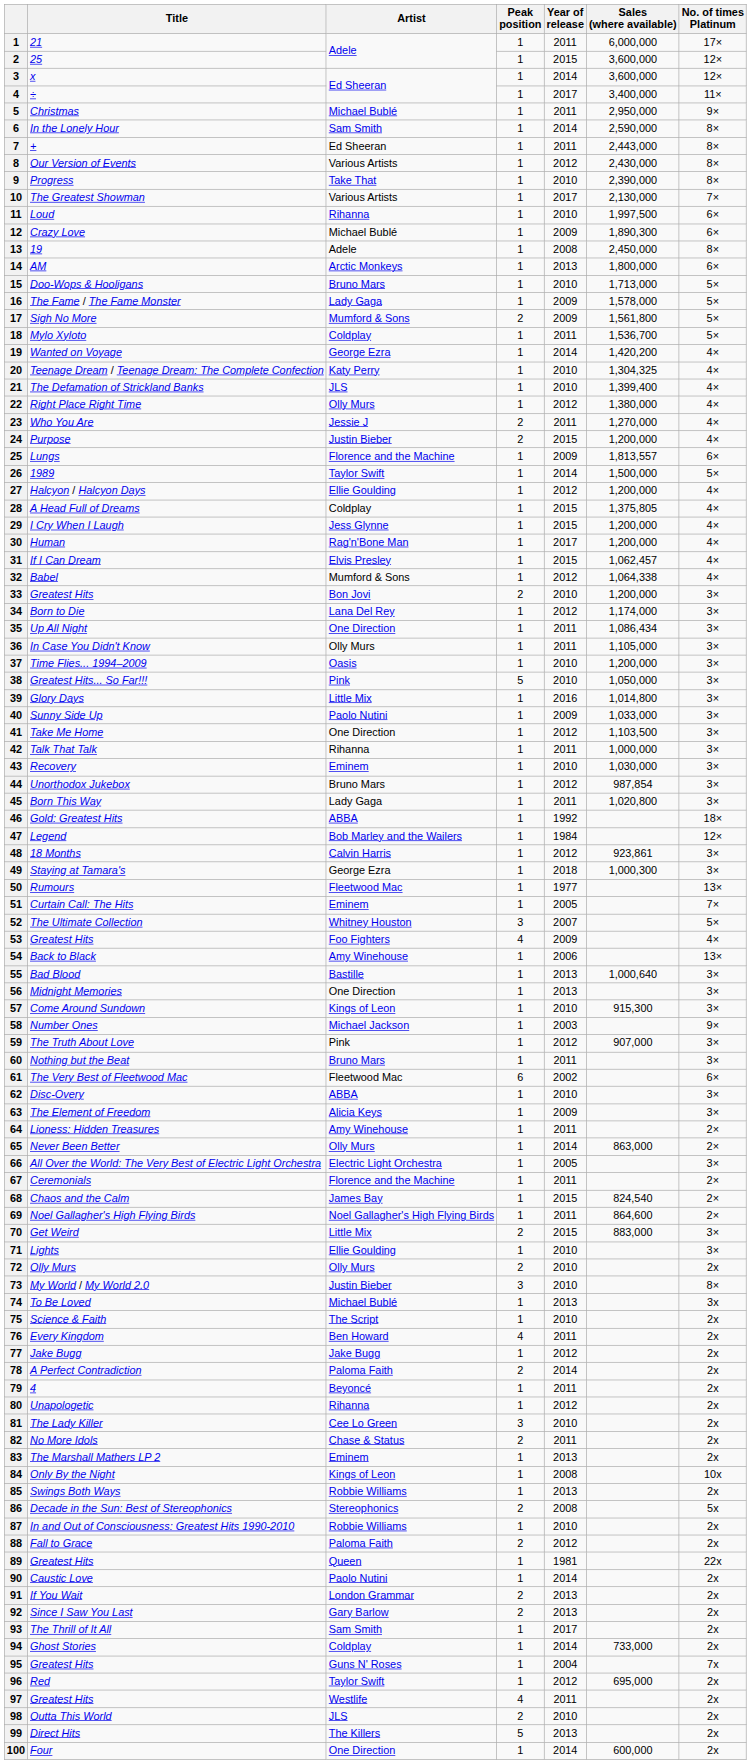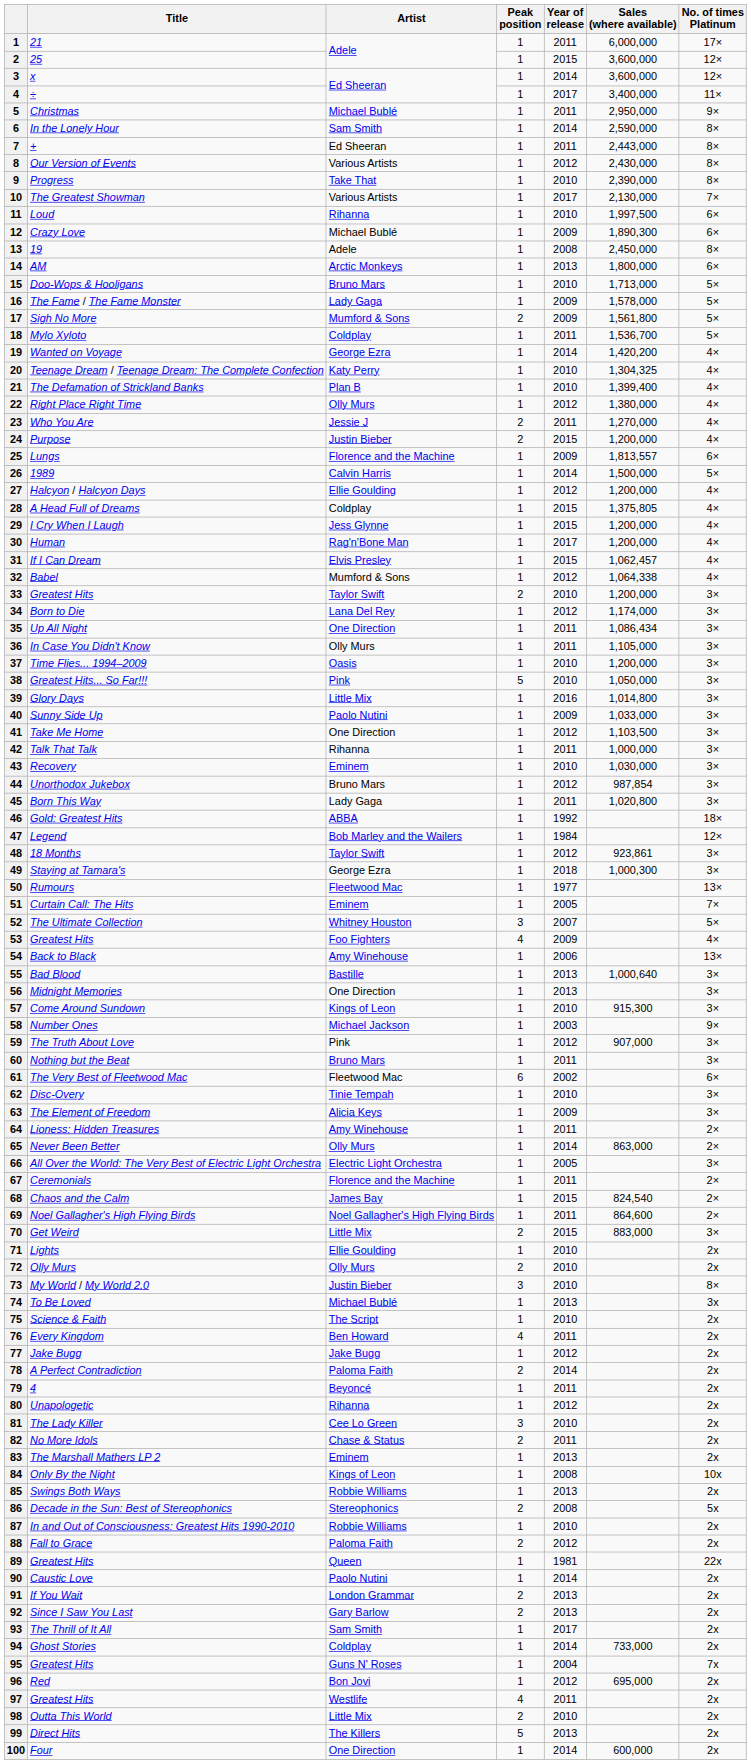The Defamation of Strickland Banks | Artist: JLS -> Plan B
1989 | Artist: Taylor Swift -> Calvin Harris
33 / Greatest Hits | Artist: Bon Jovi -> Taylor Swift
18 Months | Artist: Calvin Harris -> Taylor Swift
Disc-Overy | Artist: ABBA -> Tinie Tempah
Lights | No. of times Platinum: 3× -> 2x
Red | Artist: Taylor Swift -> Bon Jovi
Outta This World | Artist: JLS -> Little Mix
